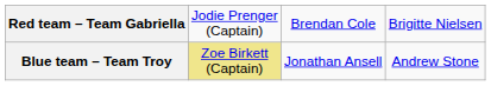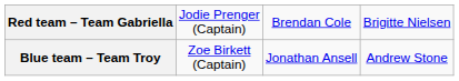Blue team – Team Troy | column 2: khaki background -> no background
